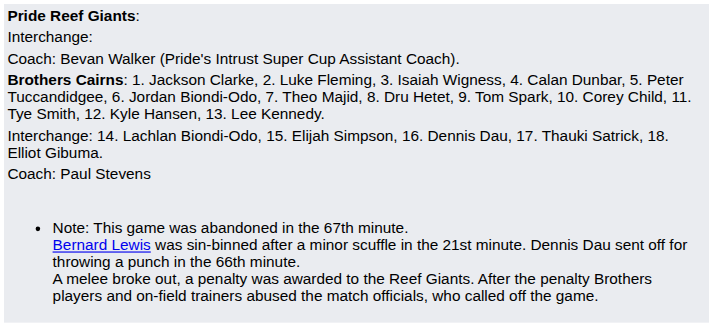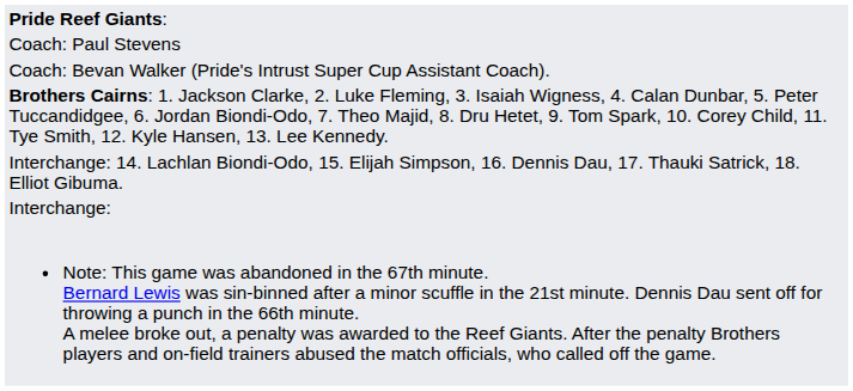row 2 | column 1: Interchange: -> Coach: Paul Stevens
row 6 | column 1: Coach: Paul Stevens -> Interchange:
